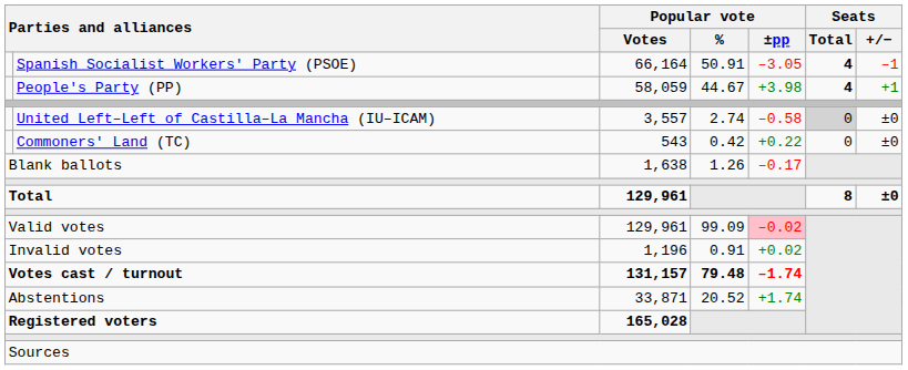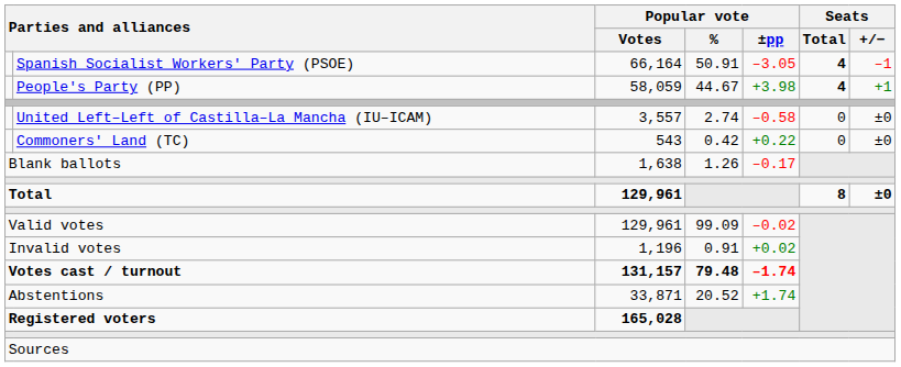United Left–Left of Castilla–La Mancha (IU–ICAM) | Seats / Total: lightgrey background -> no background
Valid votes | Popular vote / ±pp: pink background -> no background
